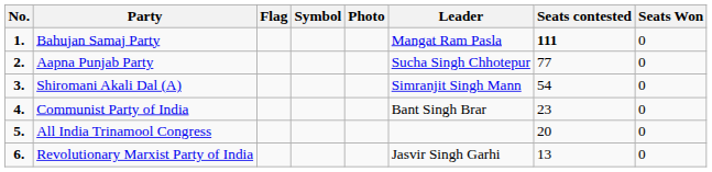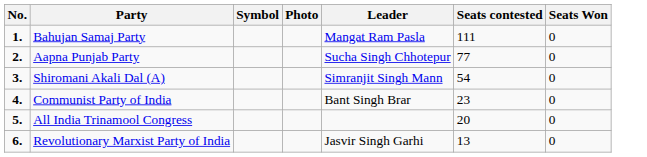- column: Flag
Bahujan Samaj Party | Seats contested: bold -> normal
